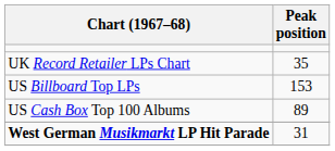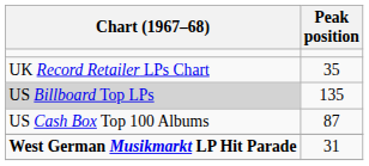row 4 | Chart (1967–68): no background -> lightgrey background
row 4 | Peak position: 153 -> 135
row 5 | Peak position: 89 -> 87
